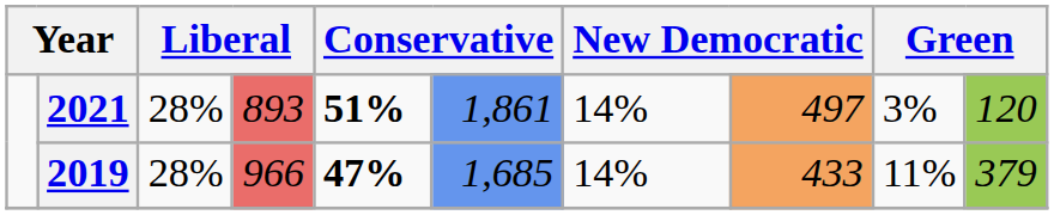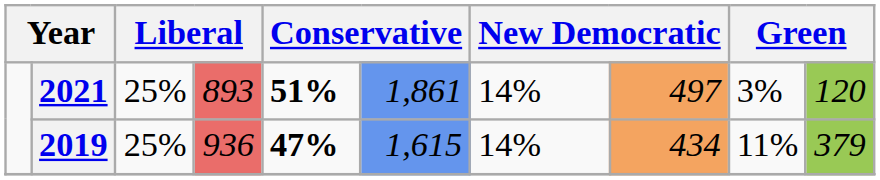2021 | column 3: 28% -> 25%
2019 | column 3: 28% -> 25%
2019 | column 4: 966 -> 936
2019 | column 6: 1,685 -> 1,615
2019 | column 8: 433 -> 434
